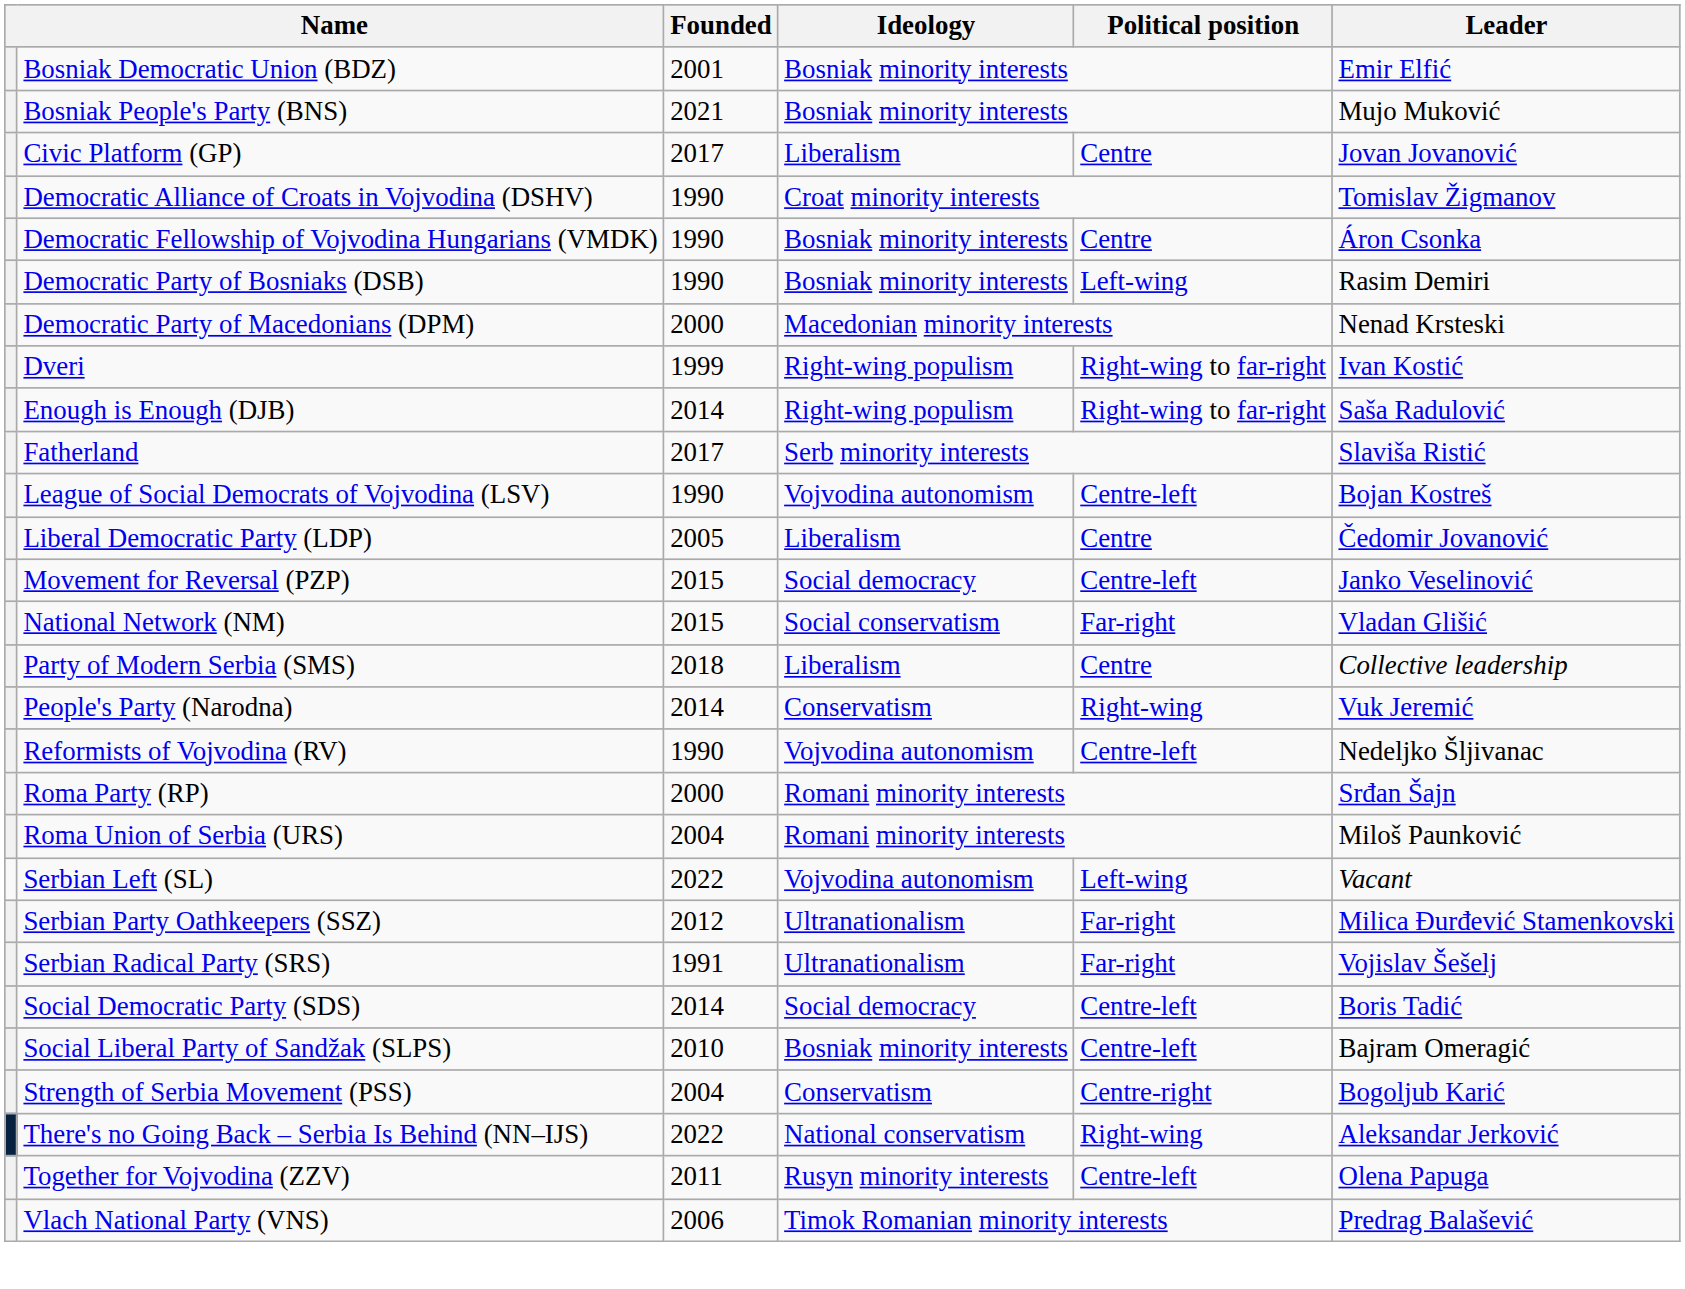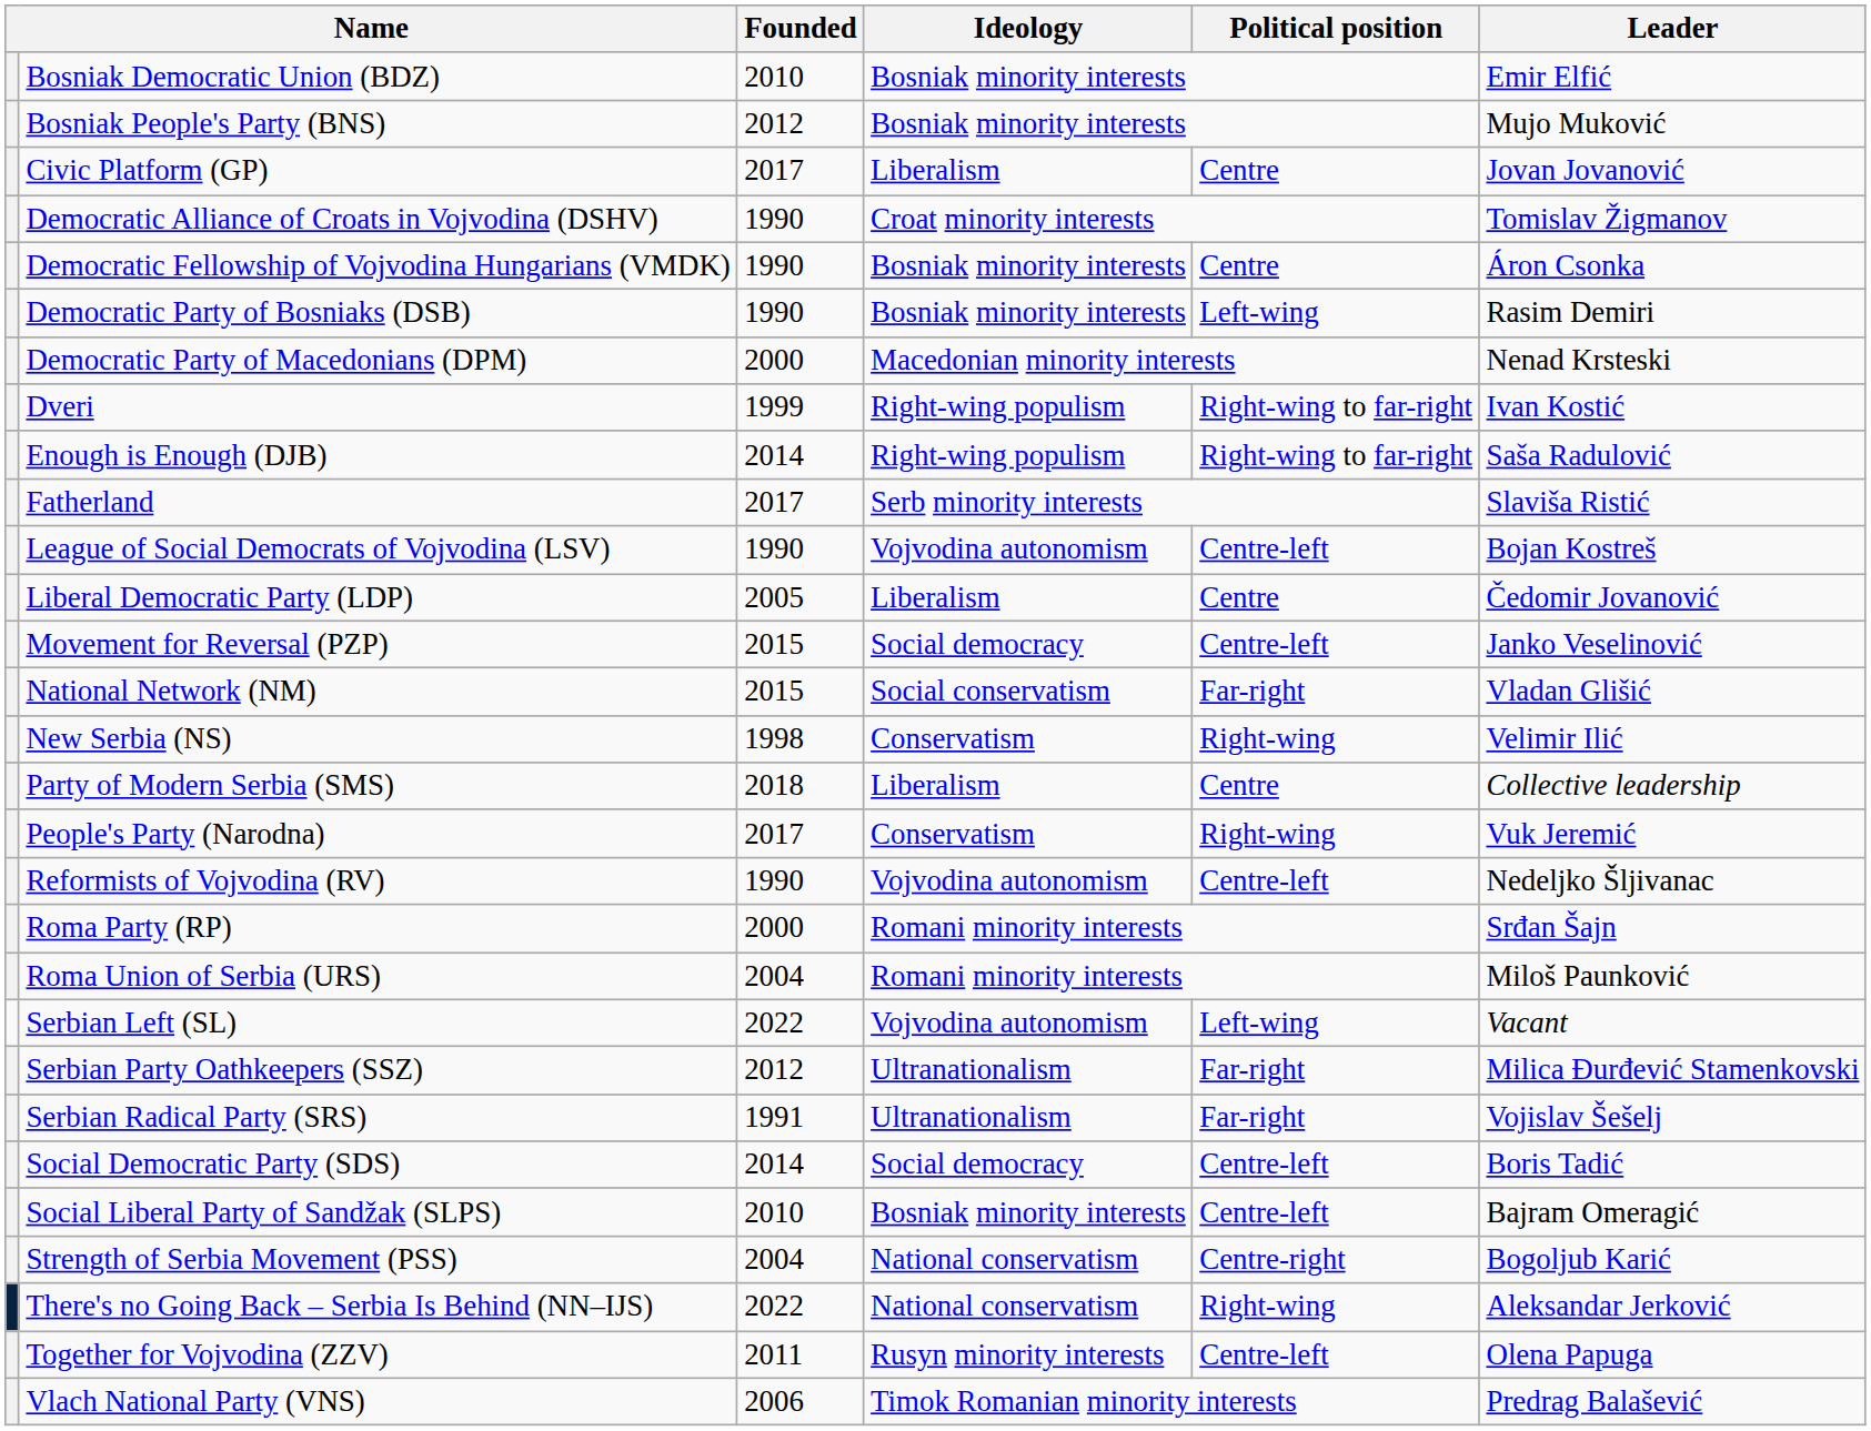Bosniak Democratic Union (BDZ) | Founded: 2001 -> 2010
Bosniak People's Party (BNS) | Founded: 2021 -> 2012
+ row: New Serbia (NS) | 1998 | Conservatism | Right-wing | Velimir Ilić
People's Party (Narodna) | Founded: 2014 -> 2017
Strength of Serbia Movement (PSS) | Ideology: Conservatism -> National conservatism
